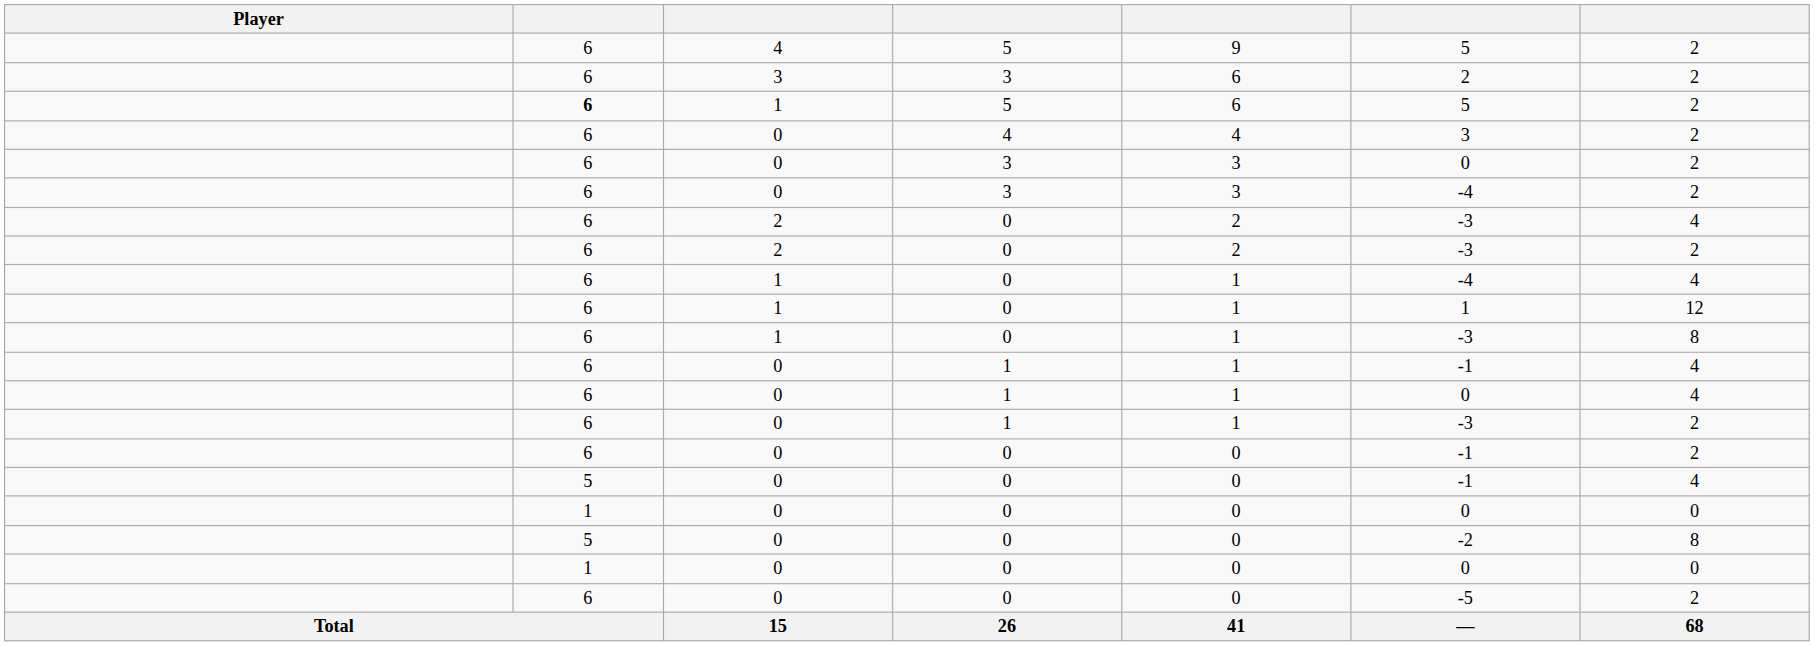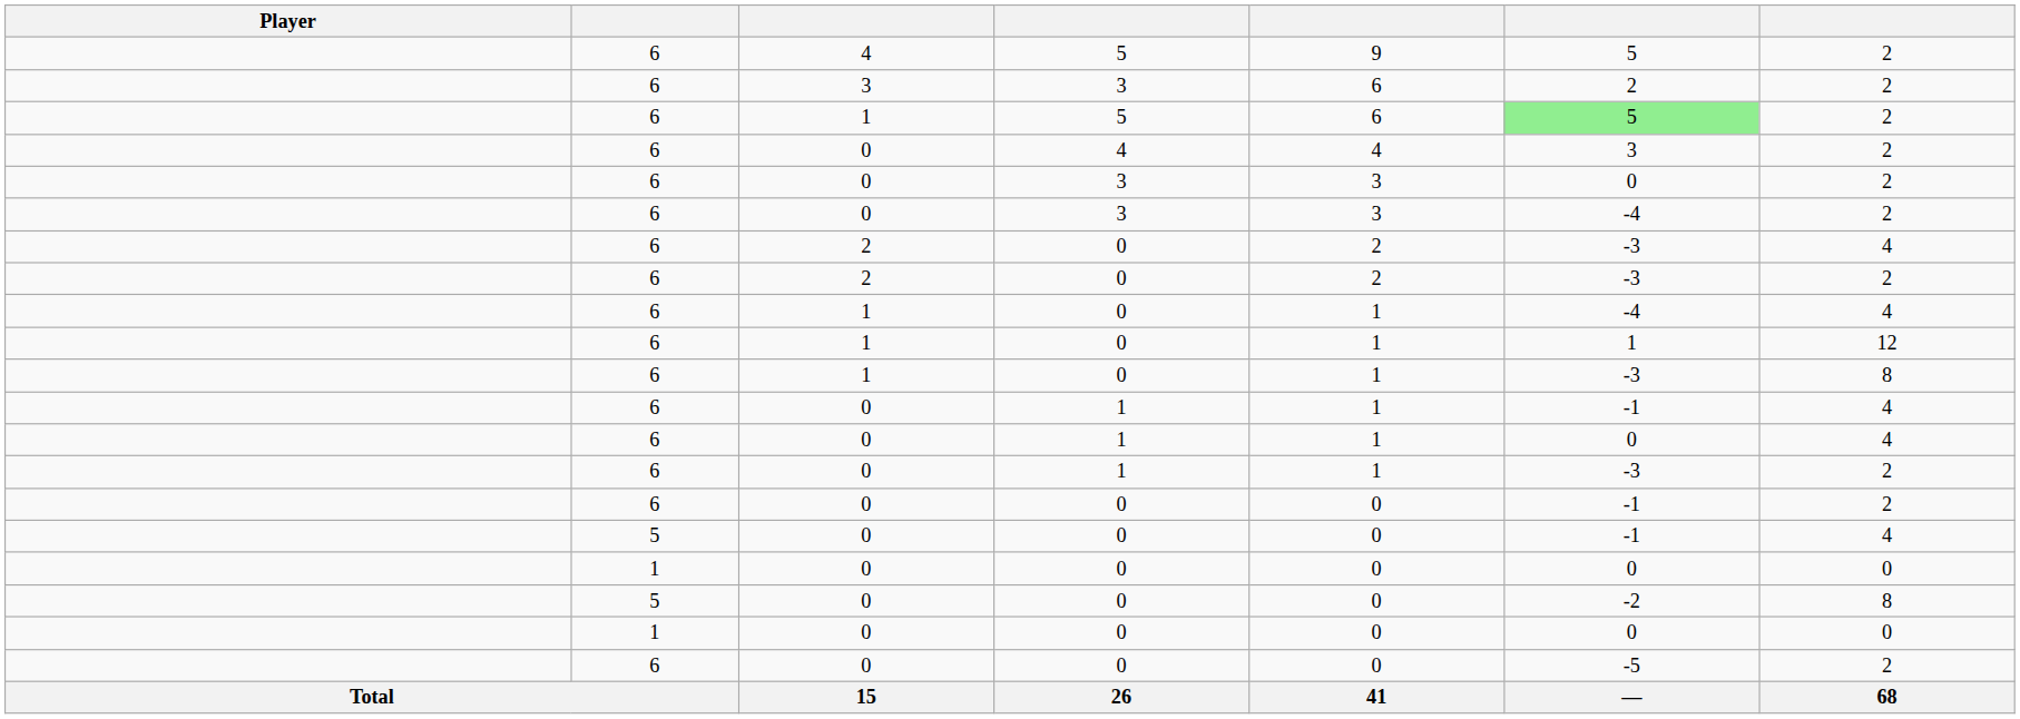1 / 5 | column 2: bold -> normal
1 / 5 | column 6: no background -> lightgreen background
